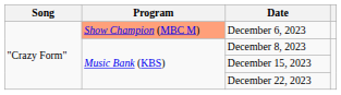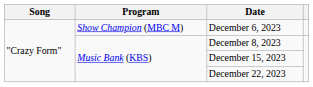December 6, 2023 | Program: lightsalmon background -> no background
